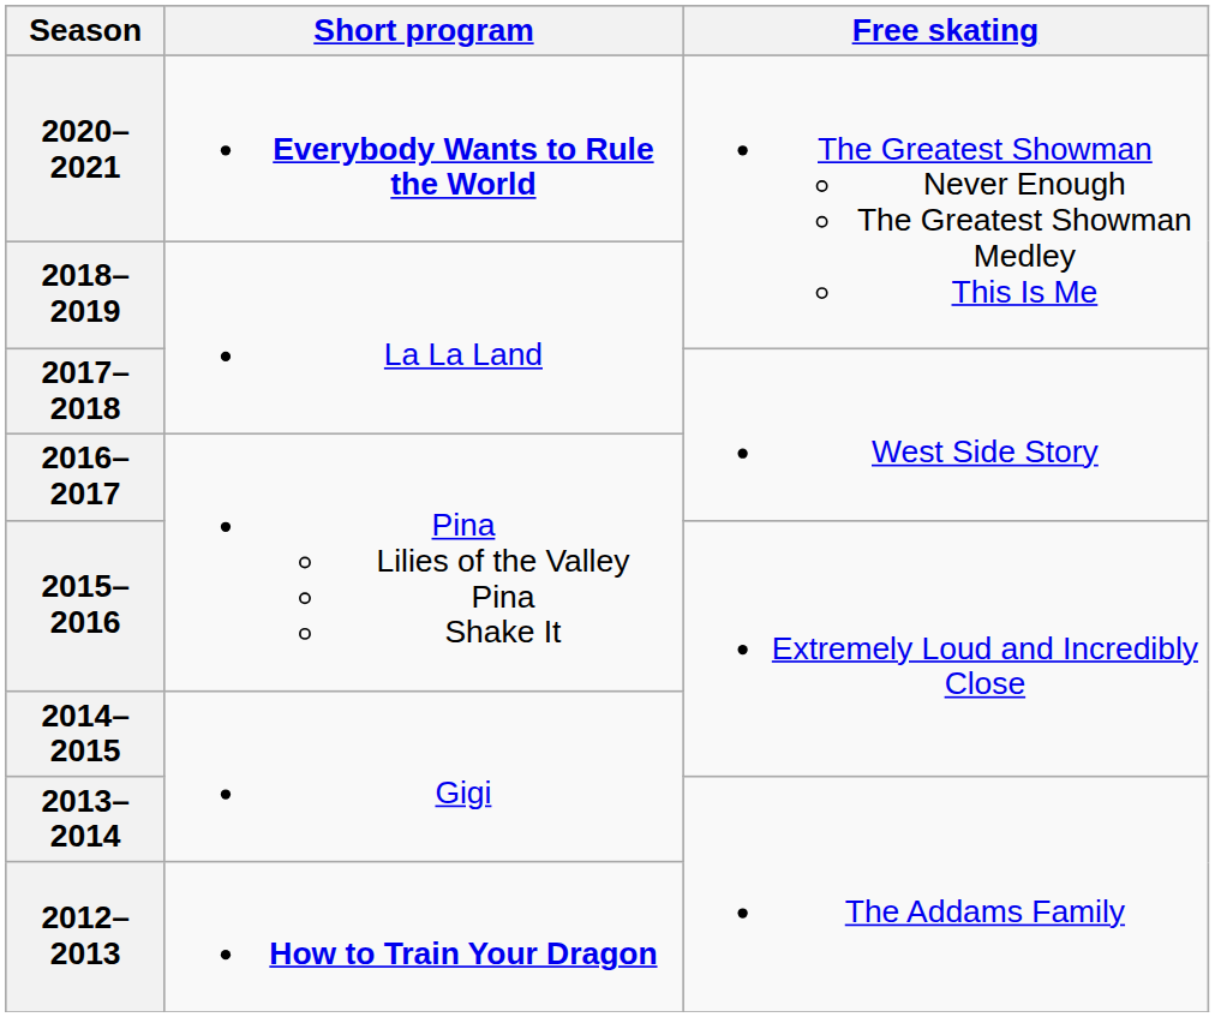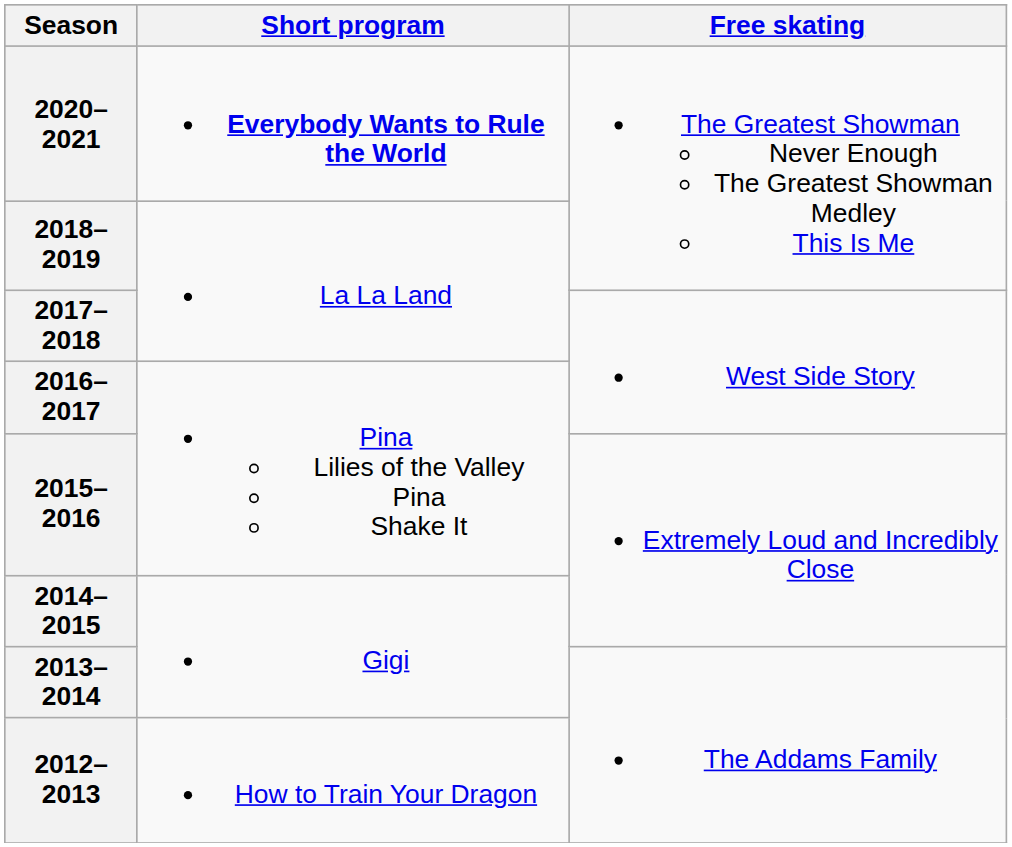2012–2013 | Short program: bold -> normal
